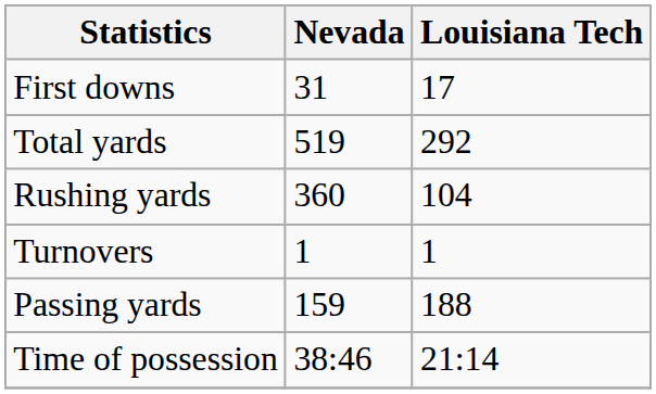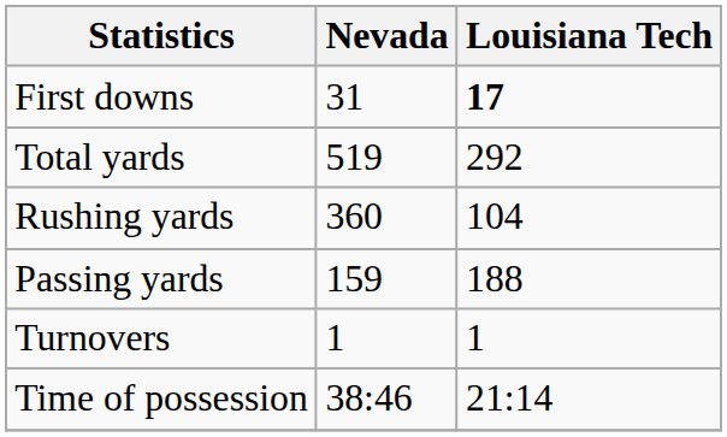First downs | Louisiana Tech: normal -> bold
rows swapped: Passing yards <-> Turnovers
